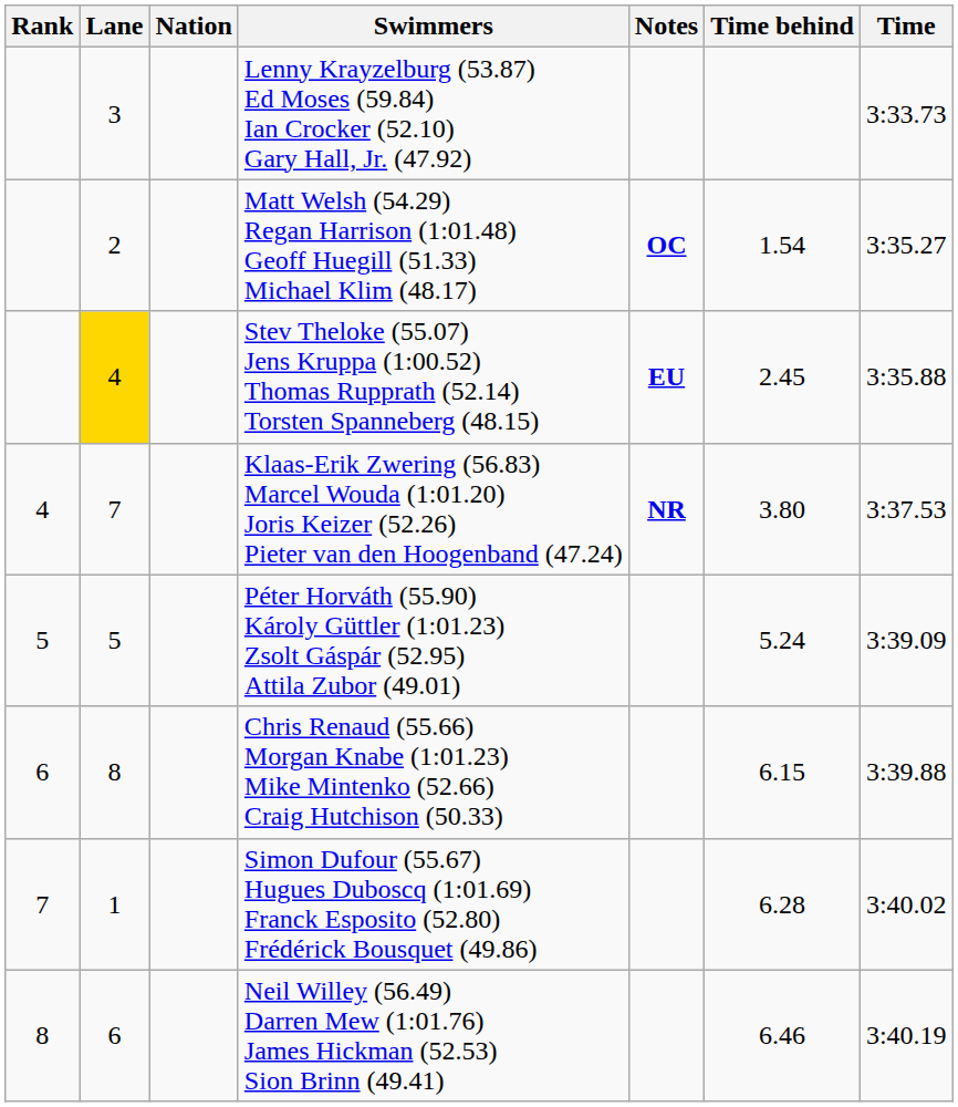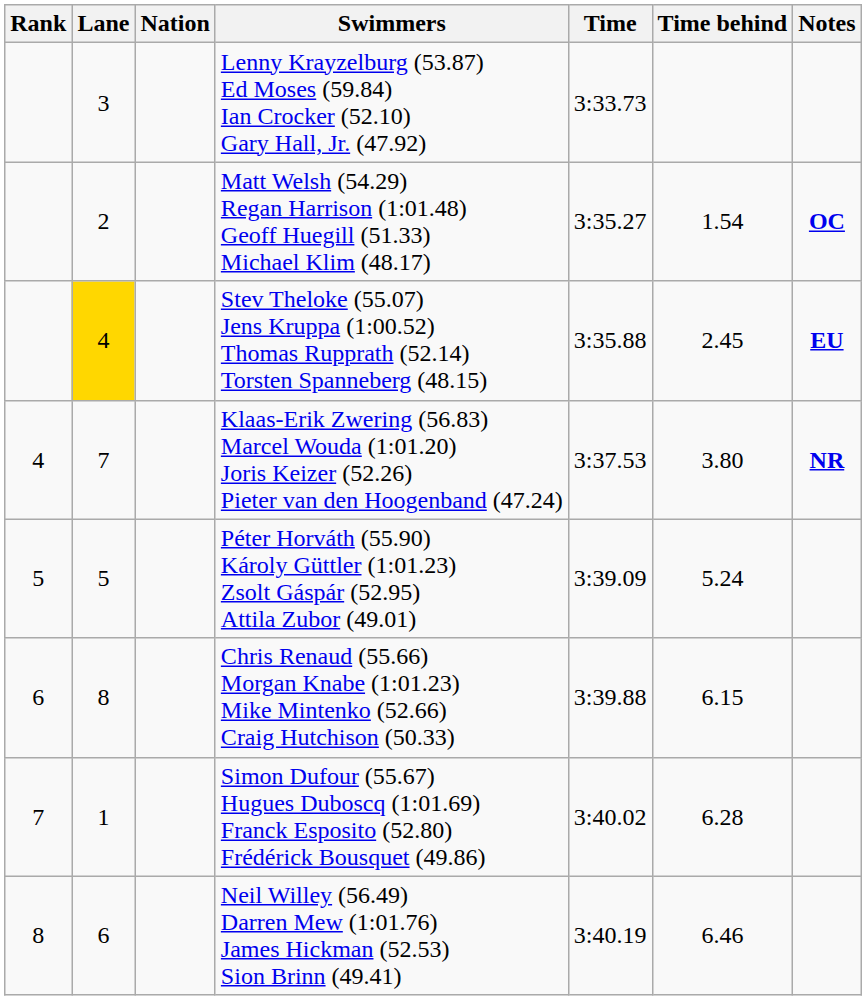columns swapped: Time <-> Notes
